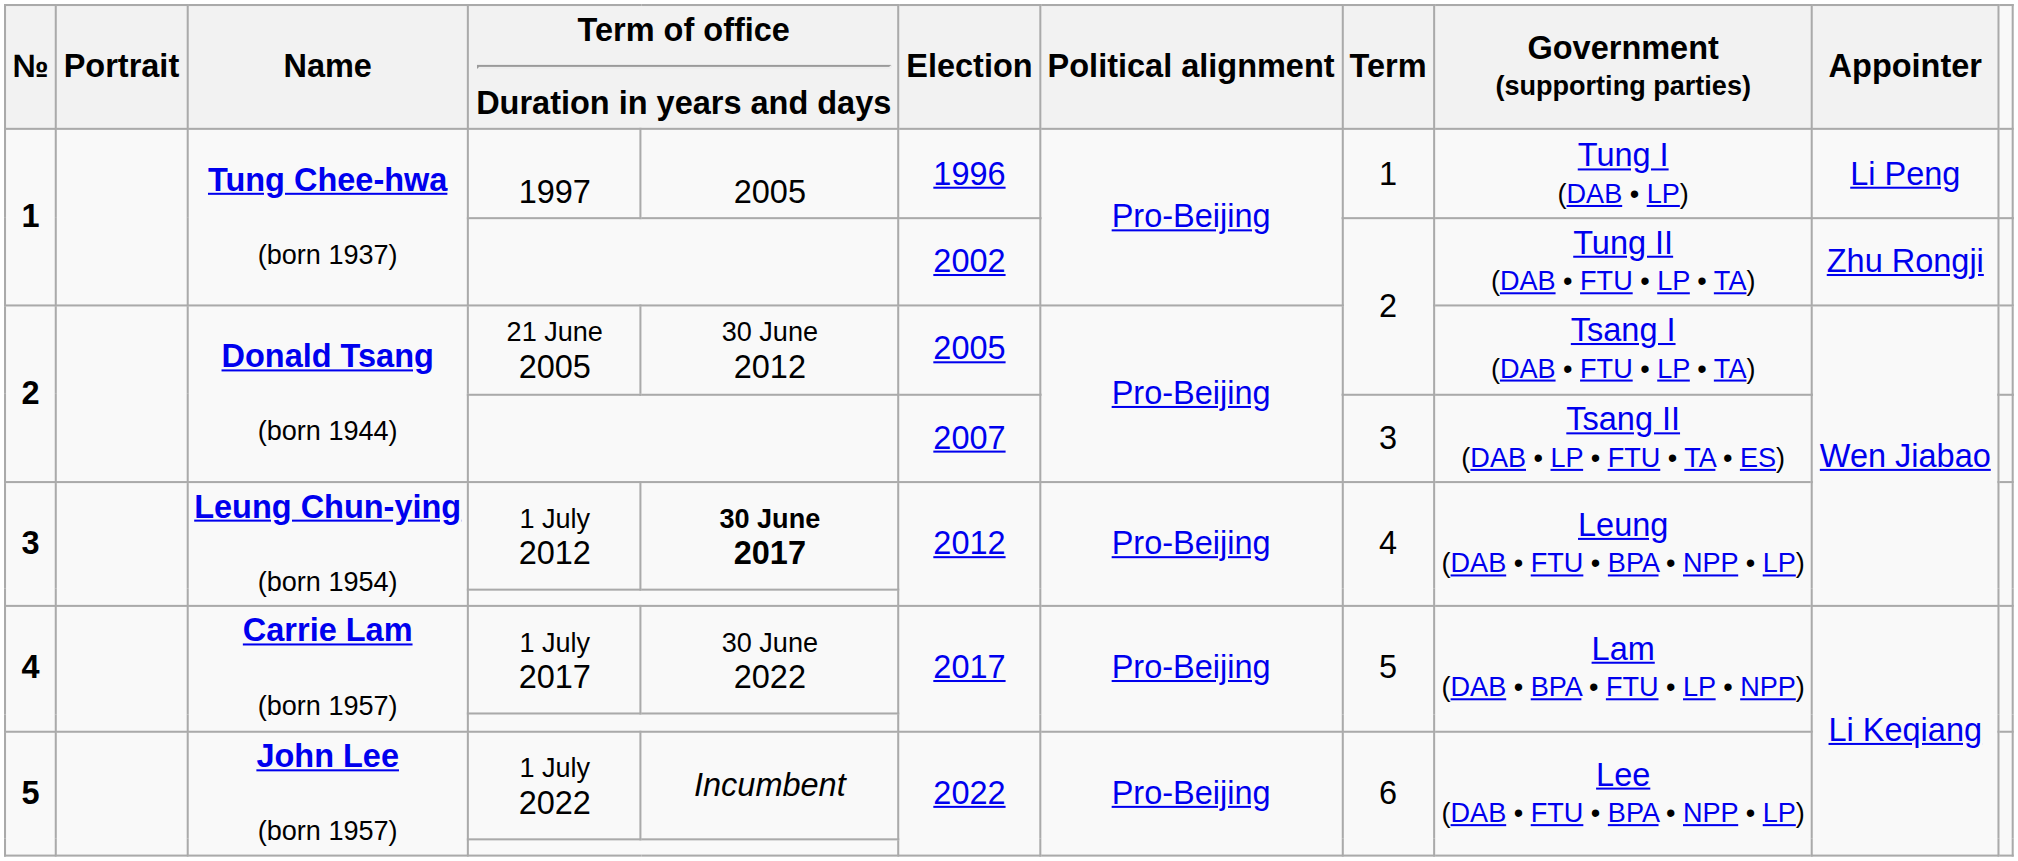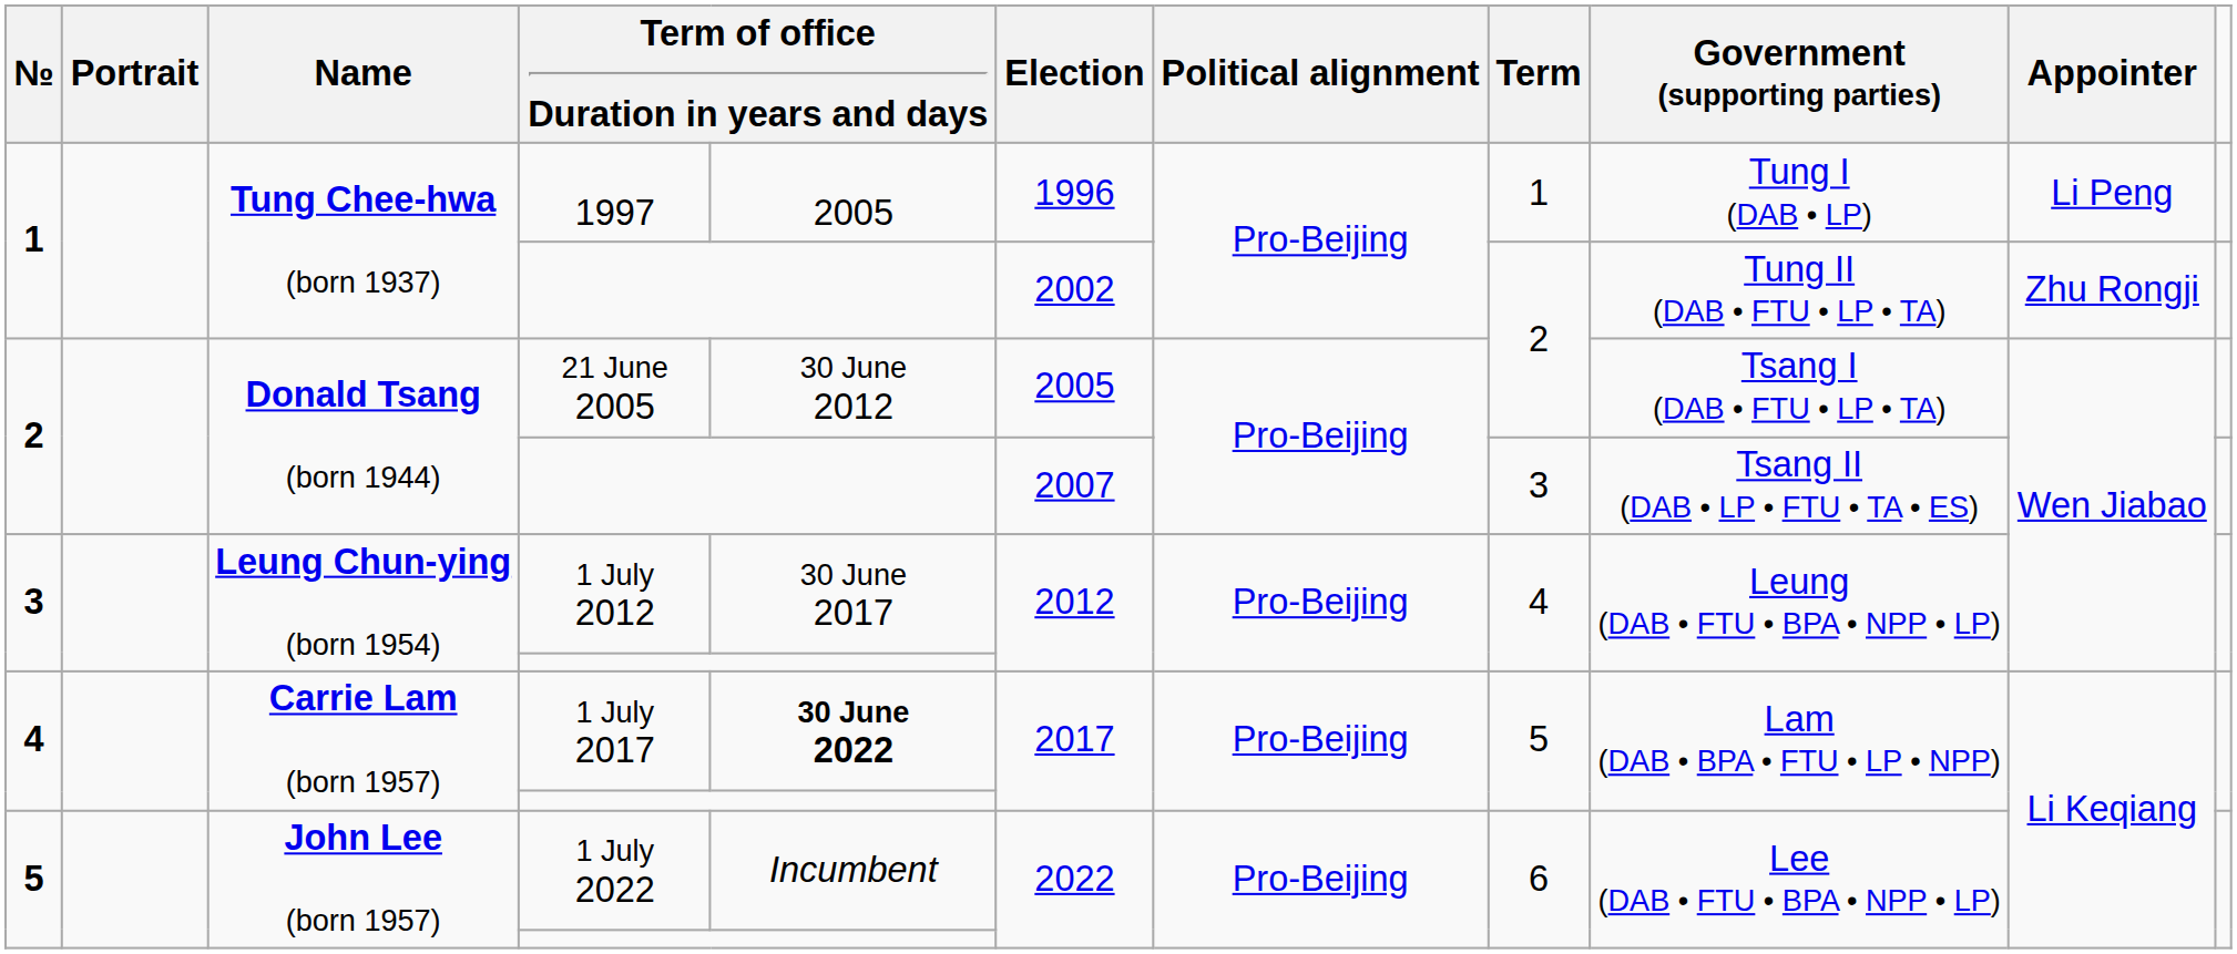1 July 2012 | column 5: bold -> normal
1 July 2017 | column 5: normal -> bold
